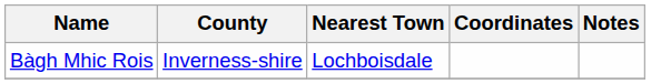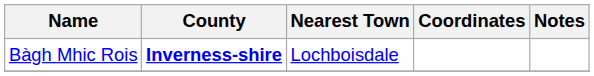Bàgh Mhic Rois | County: normal -> bold
